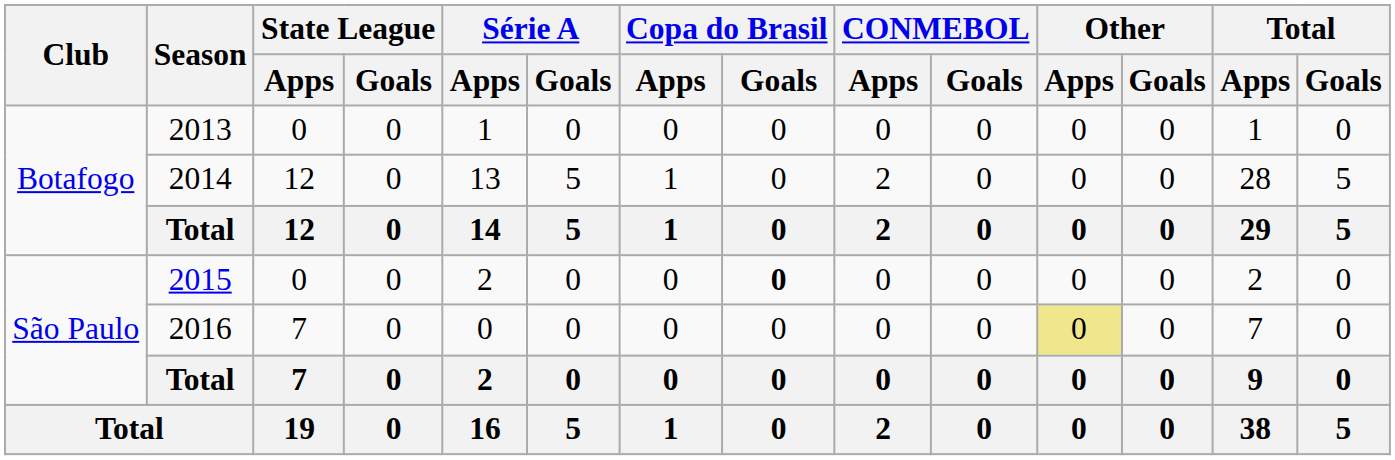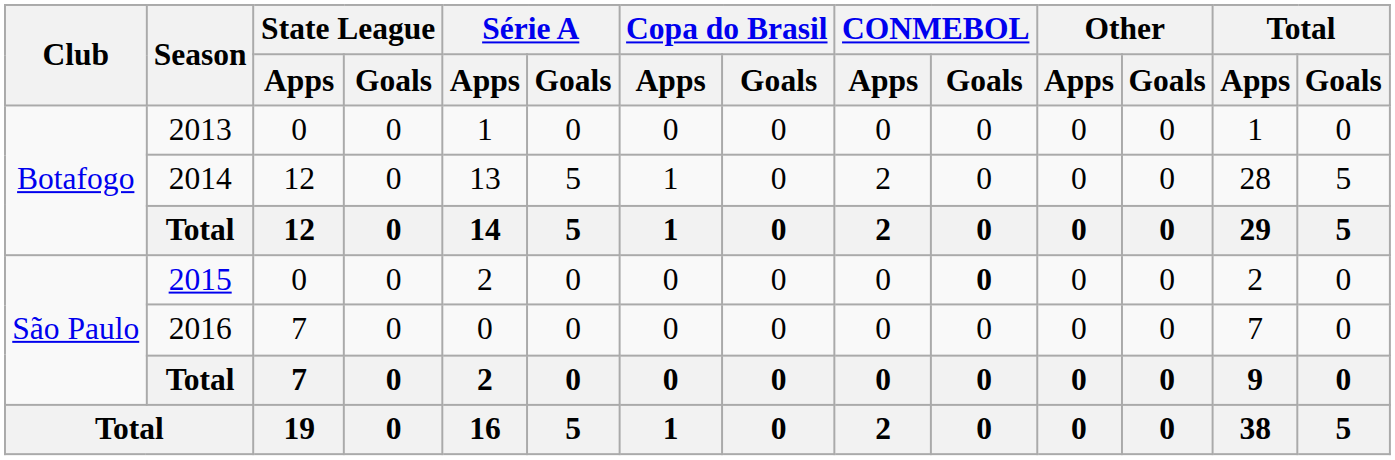2015 | Copa do Brasil / Goals: bold -> normal
2015 | CONMEBOL / Goals: normal -> bold
2016 | Other / Apps: khaki background -> no background
